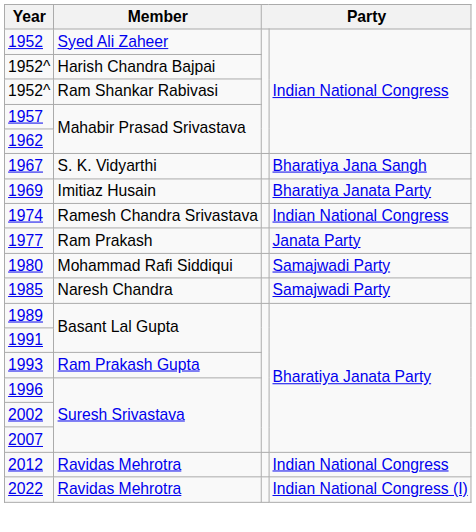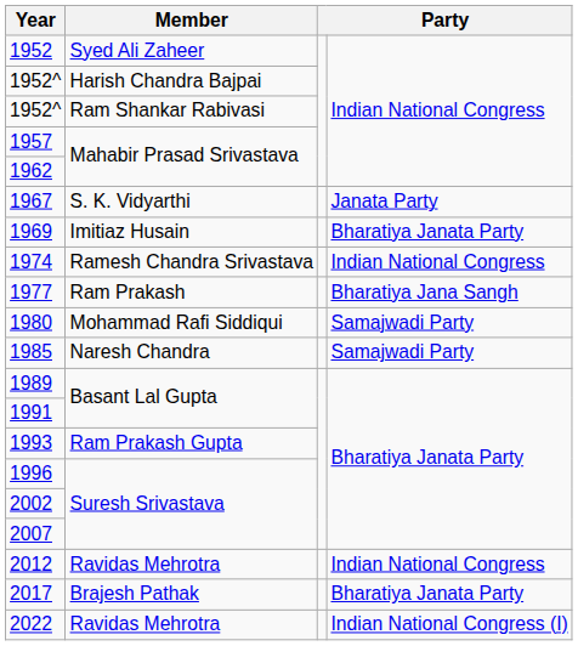1967 | column 4: Bharatiya Jana Sangh -> Janata Party
1977 | column 4: Janata Party -> Bharatiya Jana Sangh
+ row: 2017 | Brajesh Pathak | Bharatiya Janata Party
